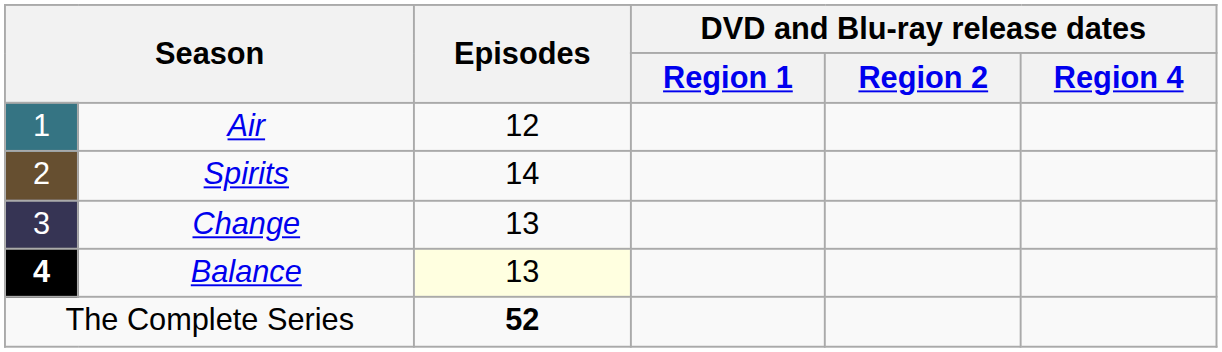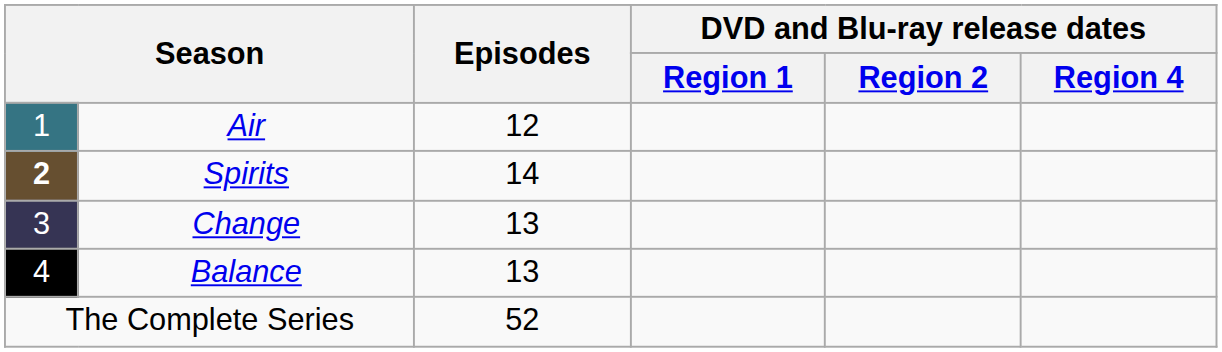Spirits | column 1: normal -> bold
Balance | column 1: bold -> normal
Balance | Episodes: lightyellow background -> no background
The Complete Series | Episodes: bold -> normal
